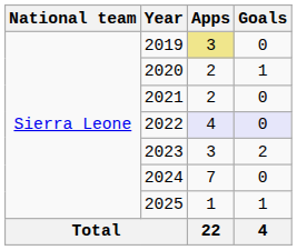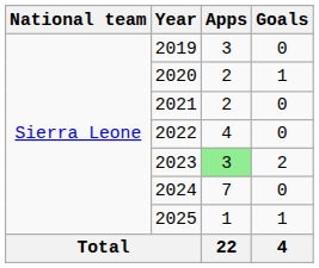2019 | Apps: khaki background -> no background
2022 | Apps: lavender background -> no background
2022 | Goals: lavender background -> no background
2023 | Apps: no background -> lightgreen background
